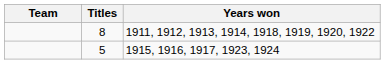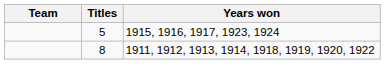rows swapped: 8 <-> 5
